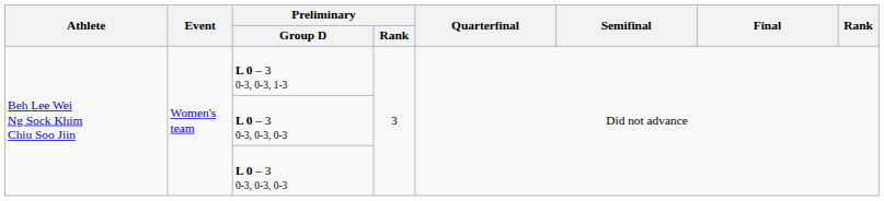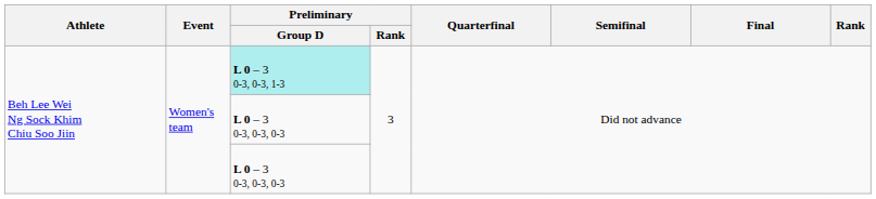L 0 – 3 0-3, 0-3, 1-3 | Preliminary / Group D: no background -> paleturquoise background
